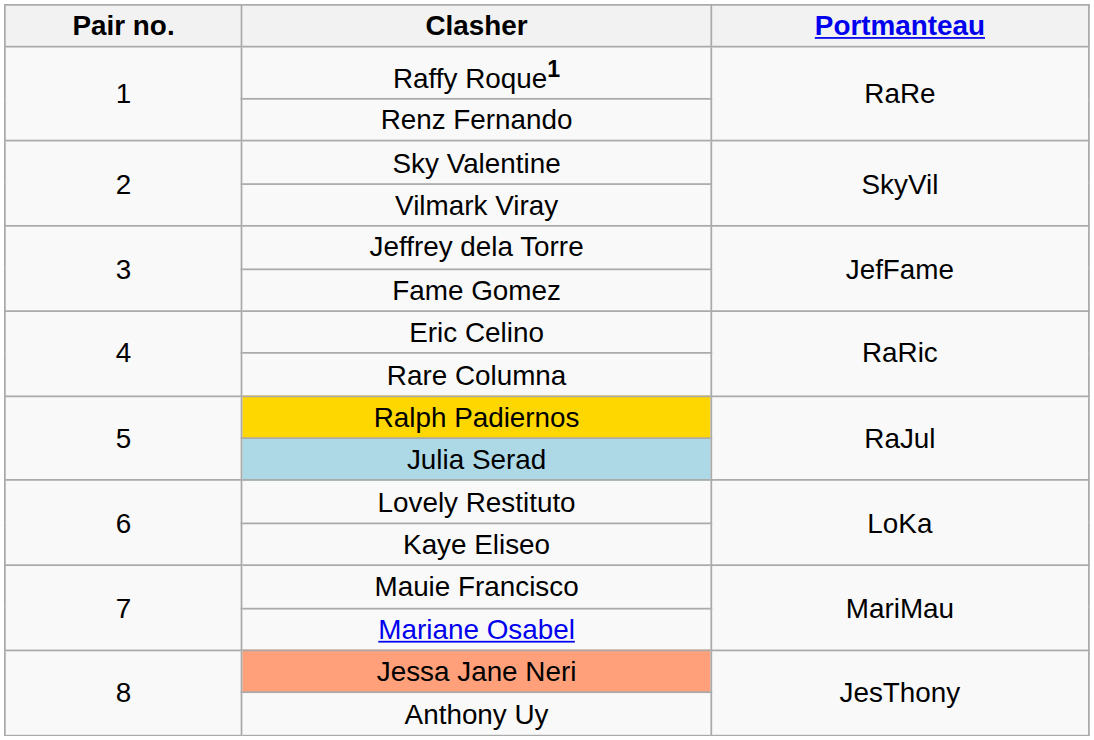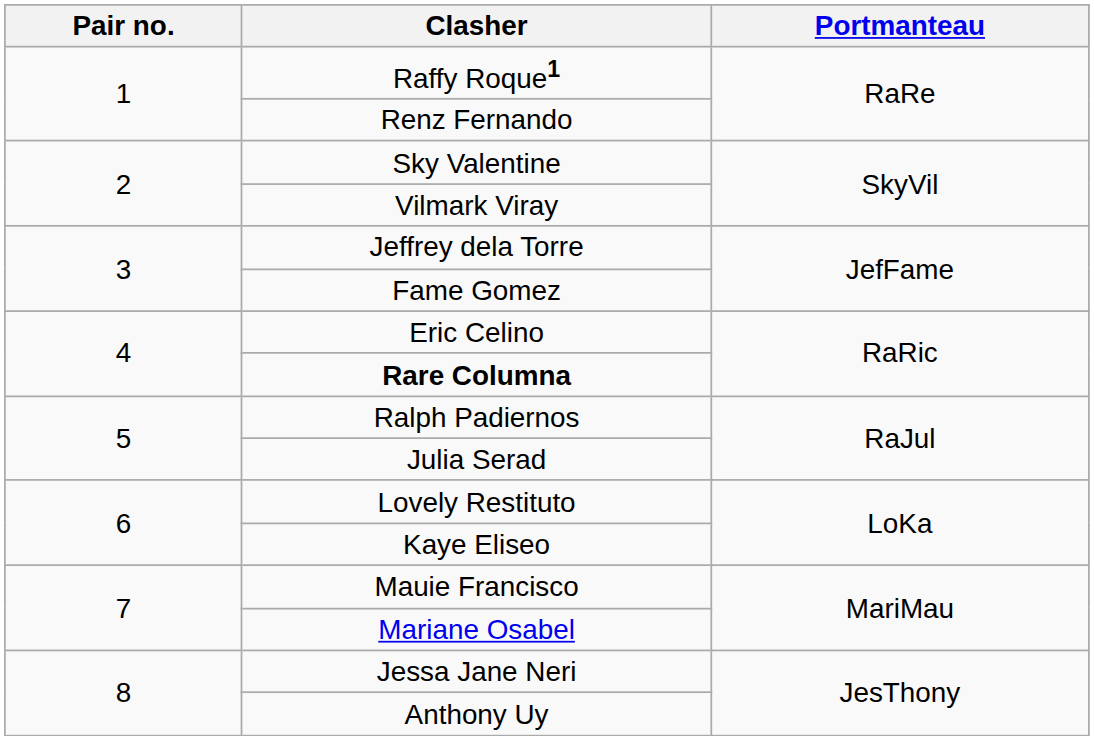Rare Columna | Clasher: normal -> bold
Ralph Padiernos | Clasher: gold background -> no background
Julia Serad | Clasher: lightblue background -> no background
Jessa Jane Neri | Clasher: lightsalmon background -> no background
